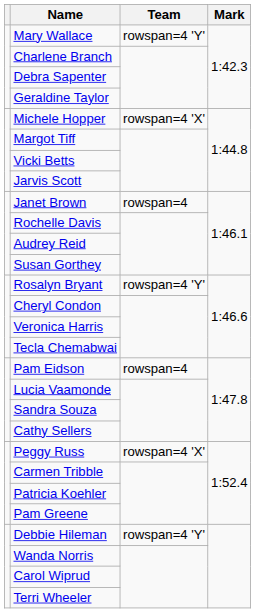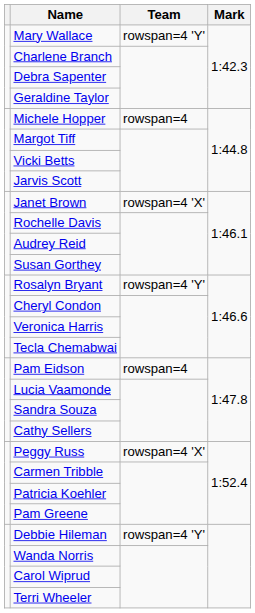Michele Hopper | Team: rowspan=4 'X' -> rowspan=4
Janet Brown | Team: rowspan=4 -> rowspan=4 'X'
